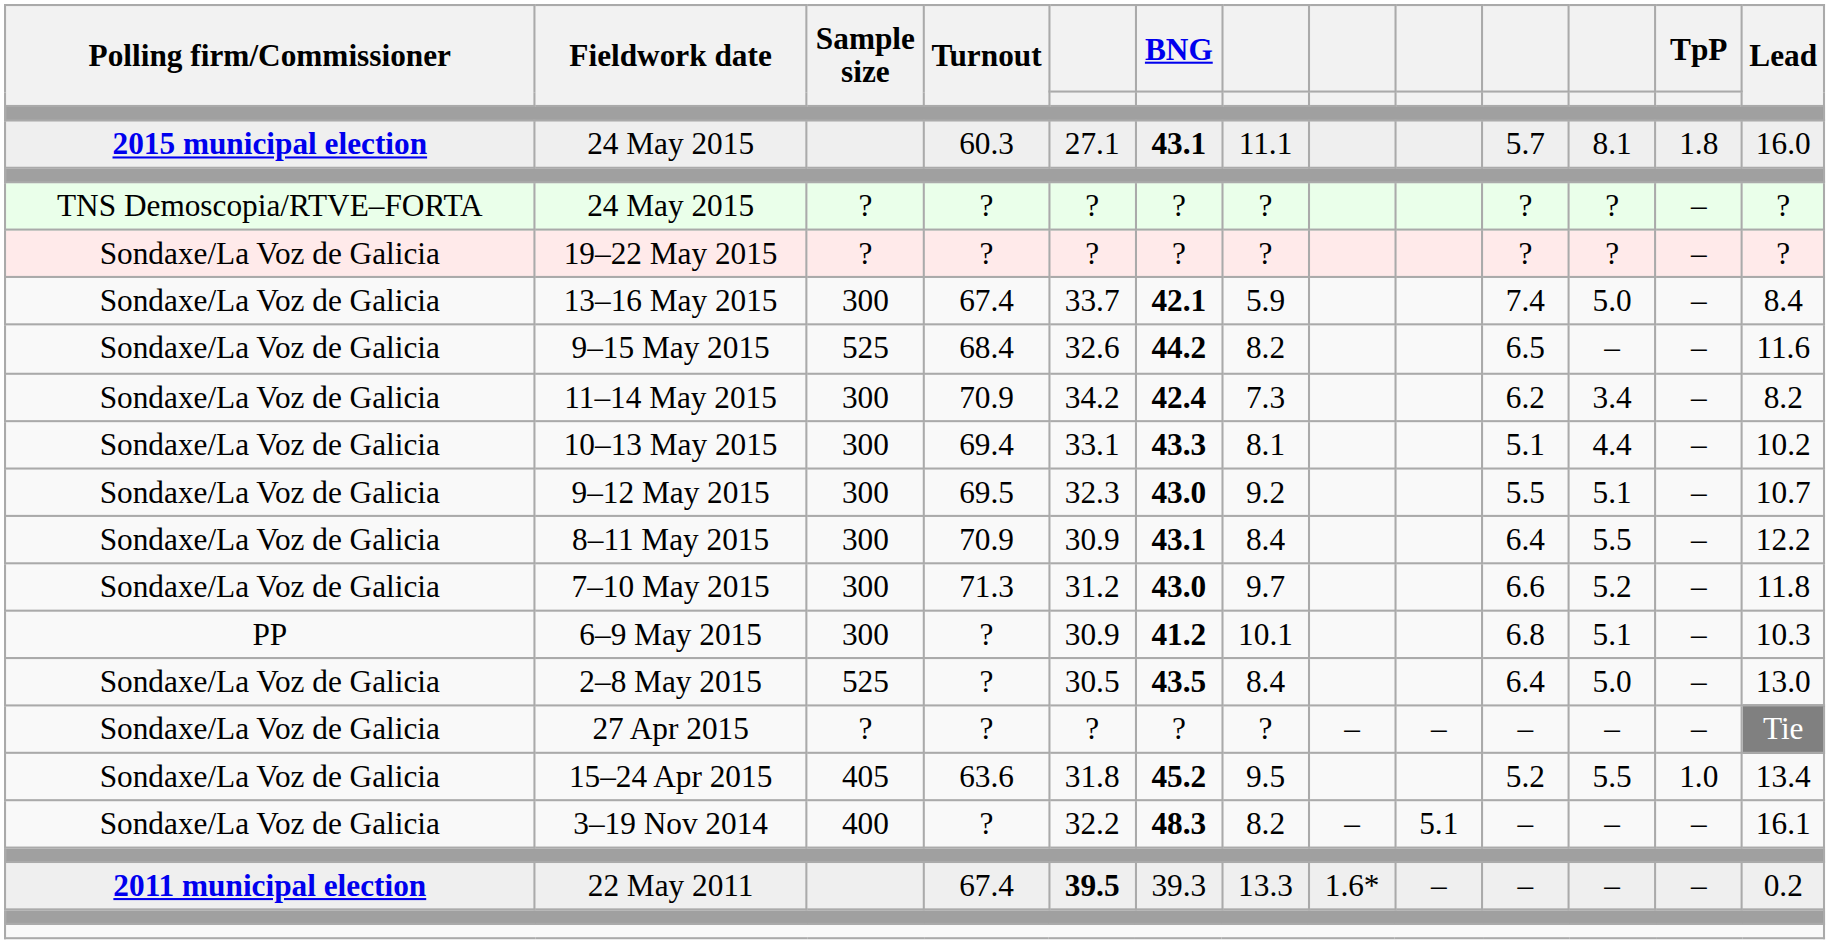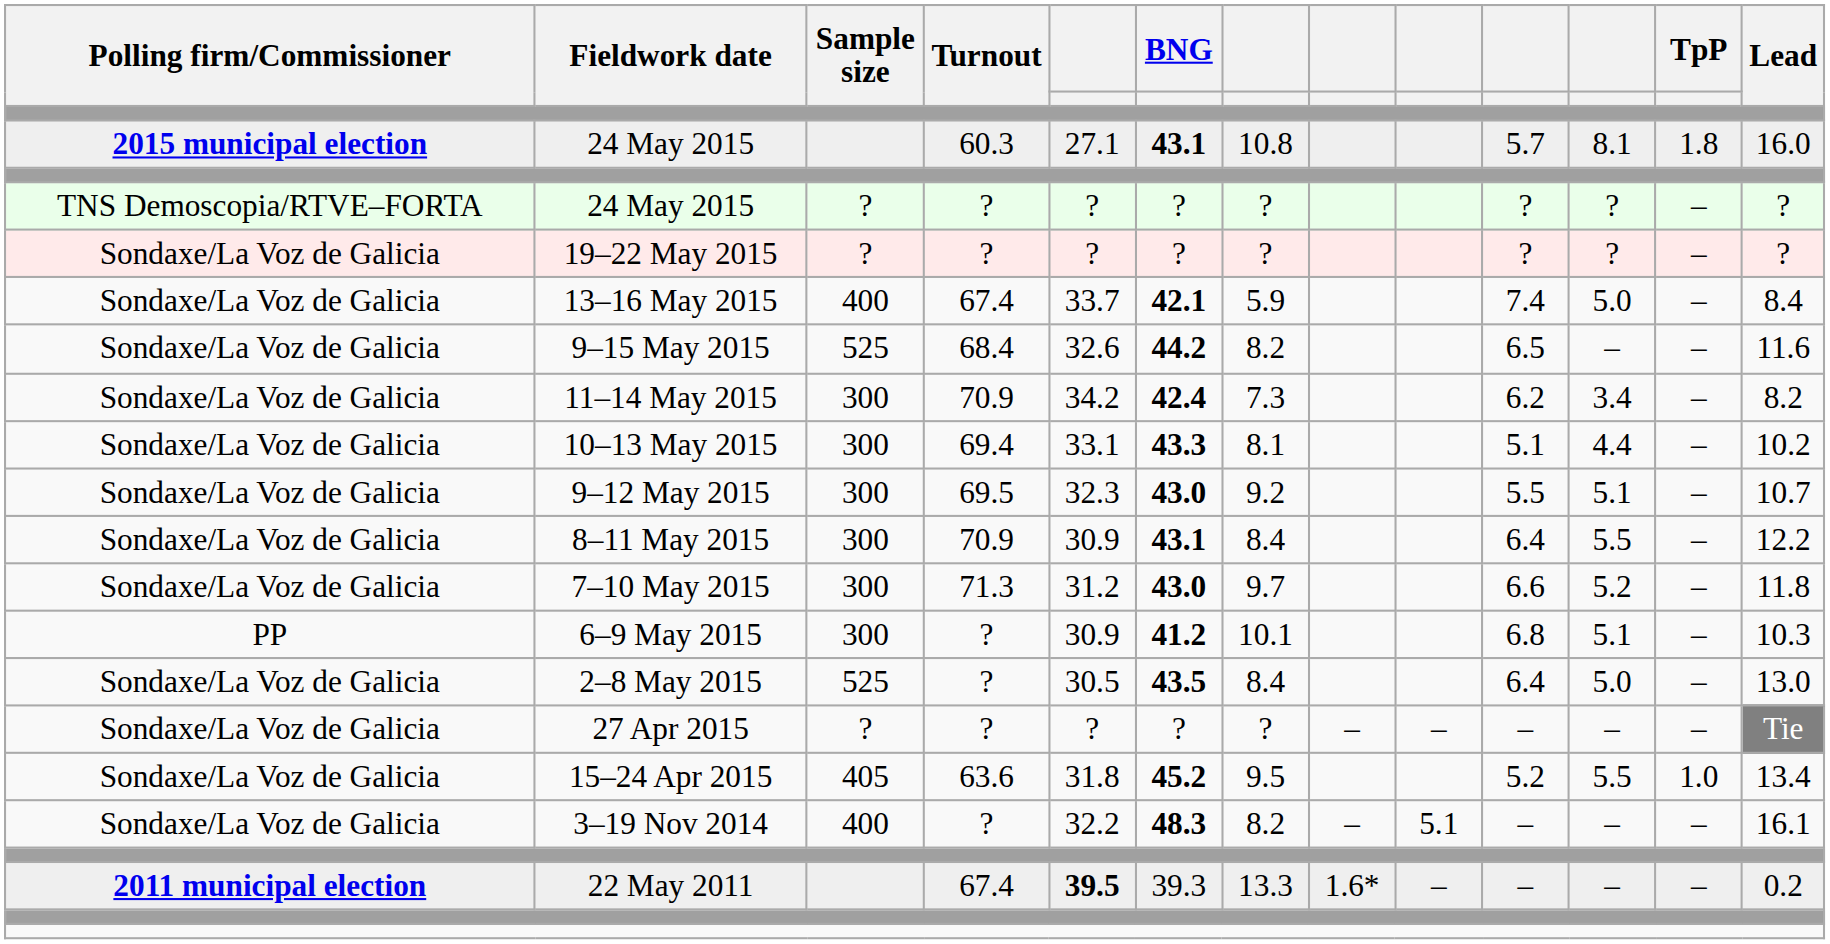24 May 2015 / 60.3 | column 7: 11.1 -> 10.8
13–16 May 2015 | Sample size: 300 -> 400
